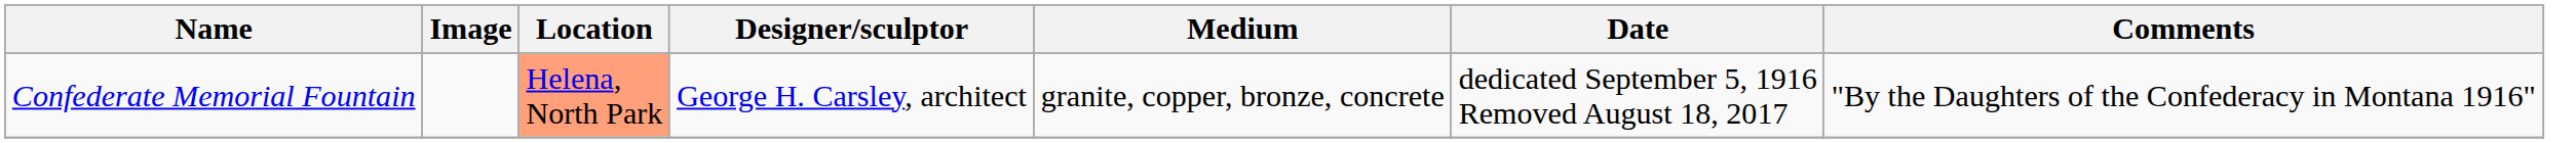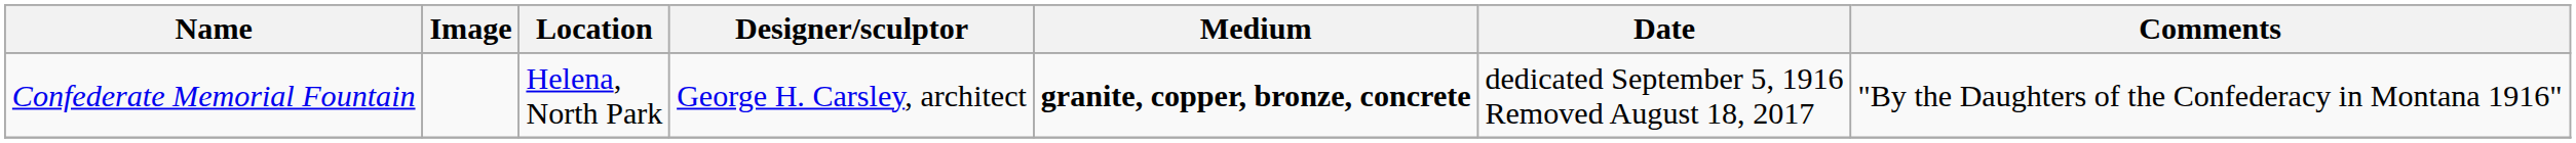Confederate Memorial Fountain | Location: lightsalmon background -> no background
Confederate Memorial Fountain | Medium: normal -> bold
